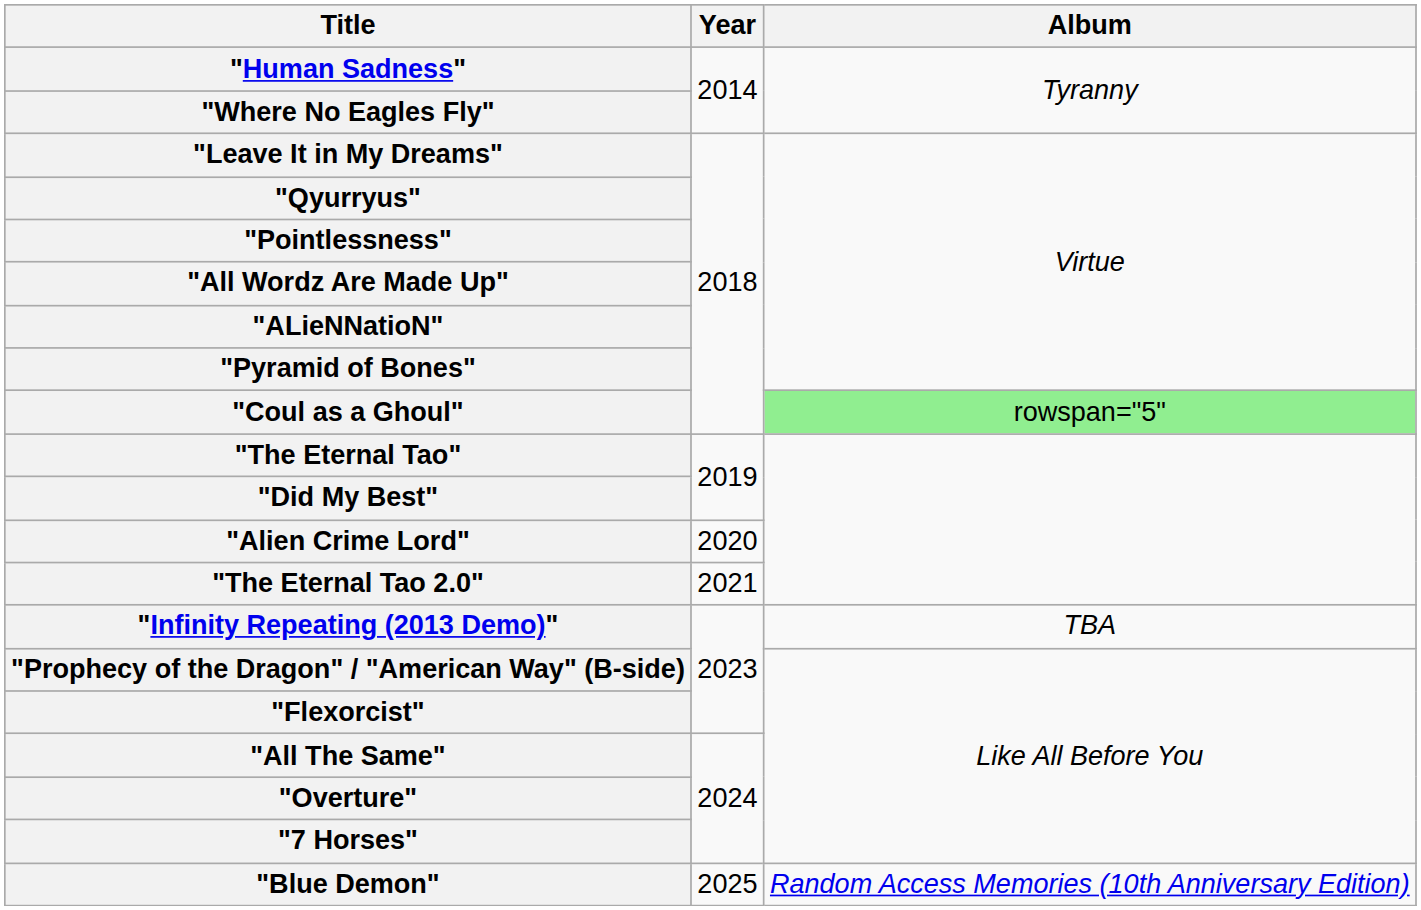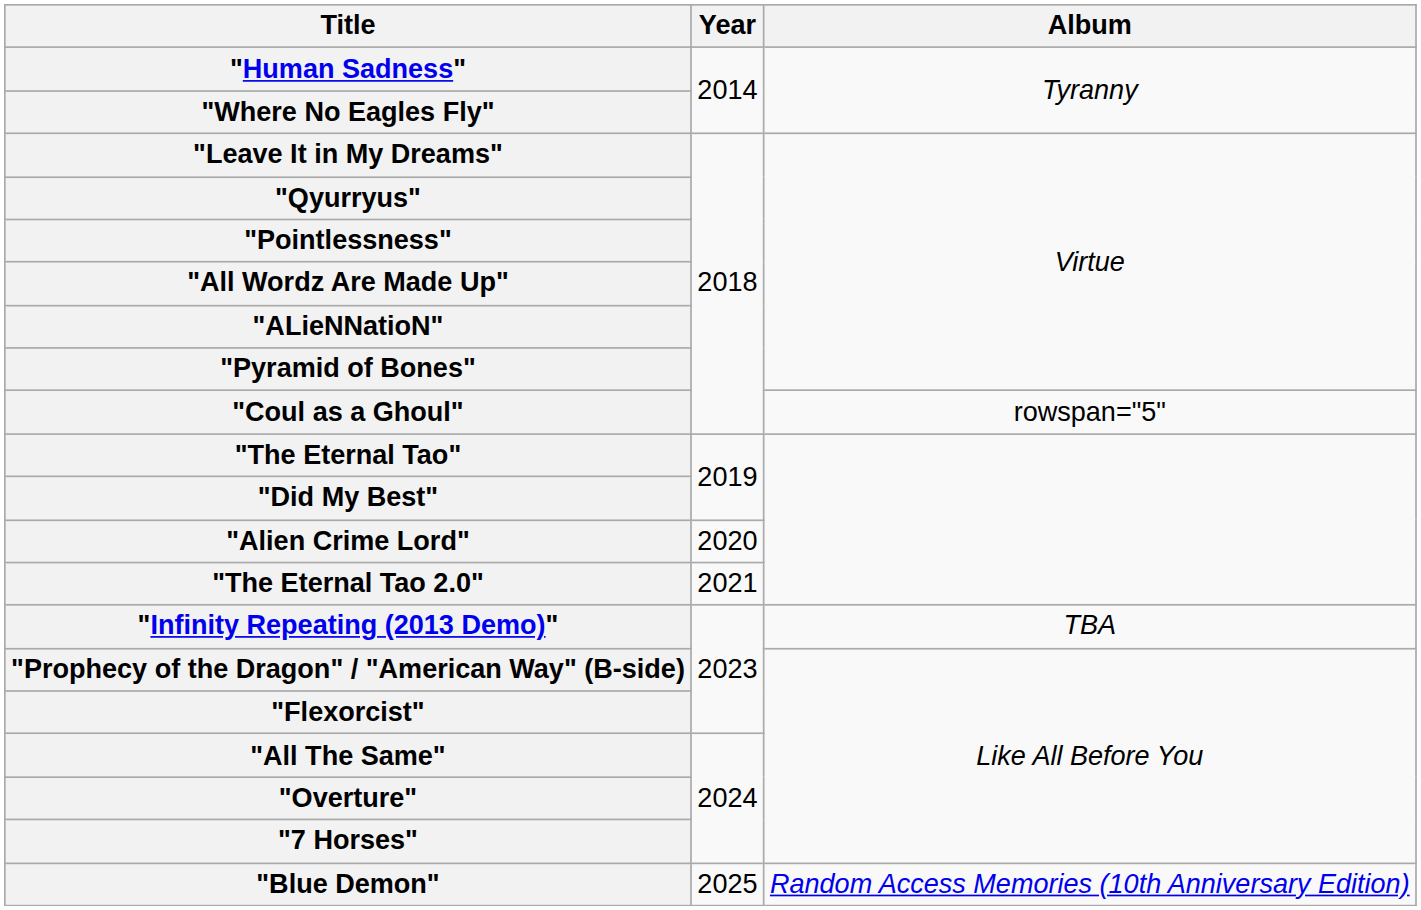"Coul as a Ghoul" | Album: lightgreen background -> no background
